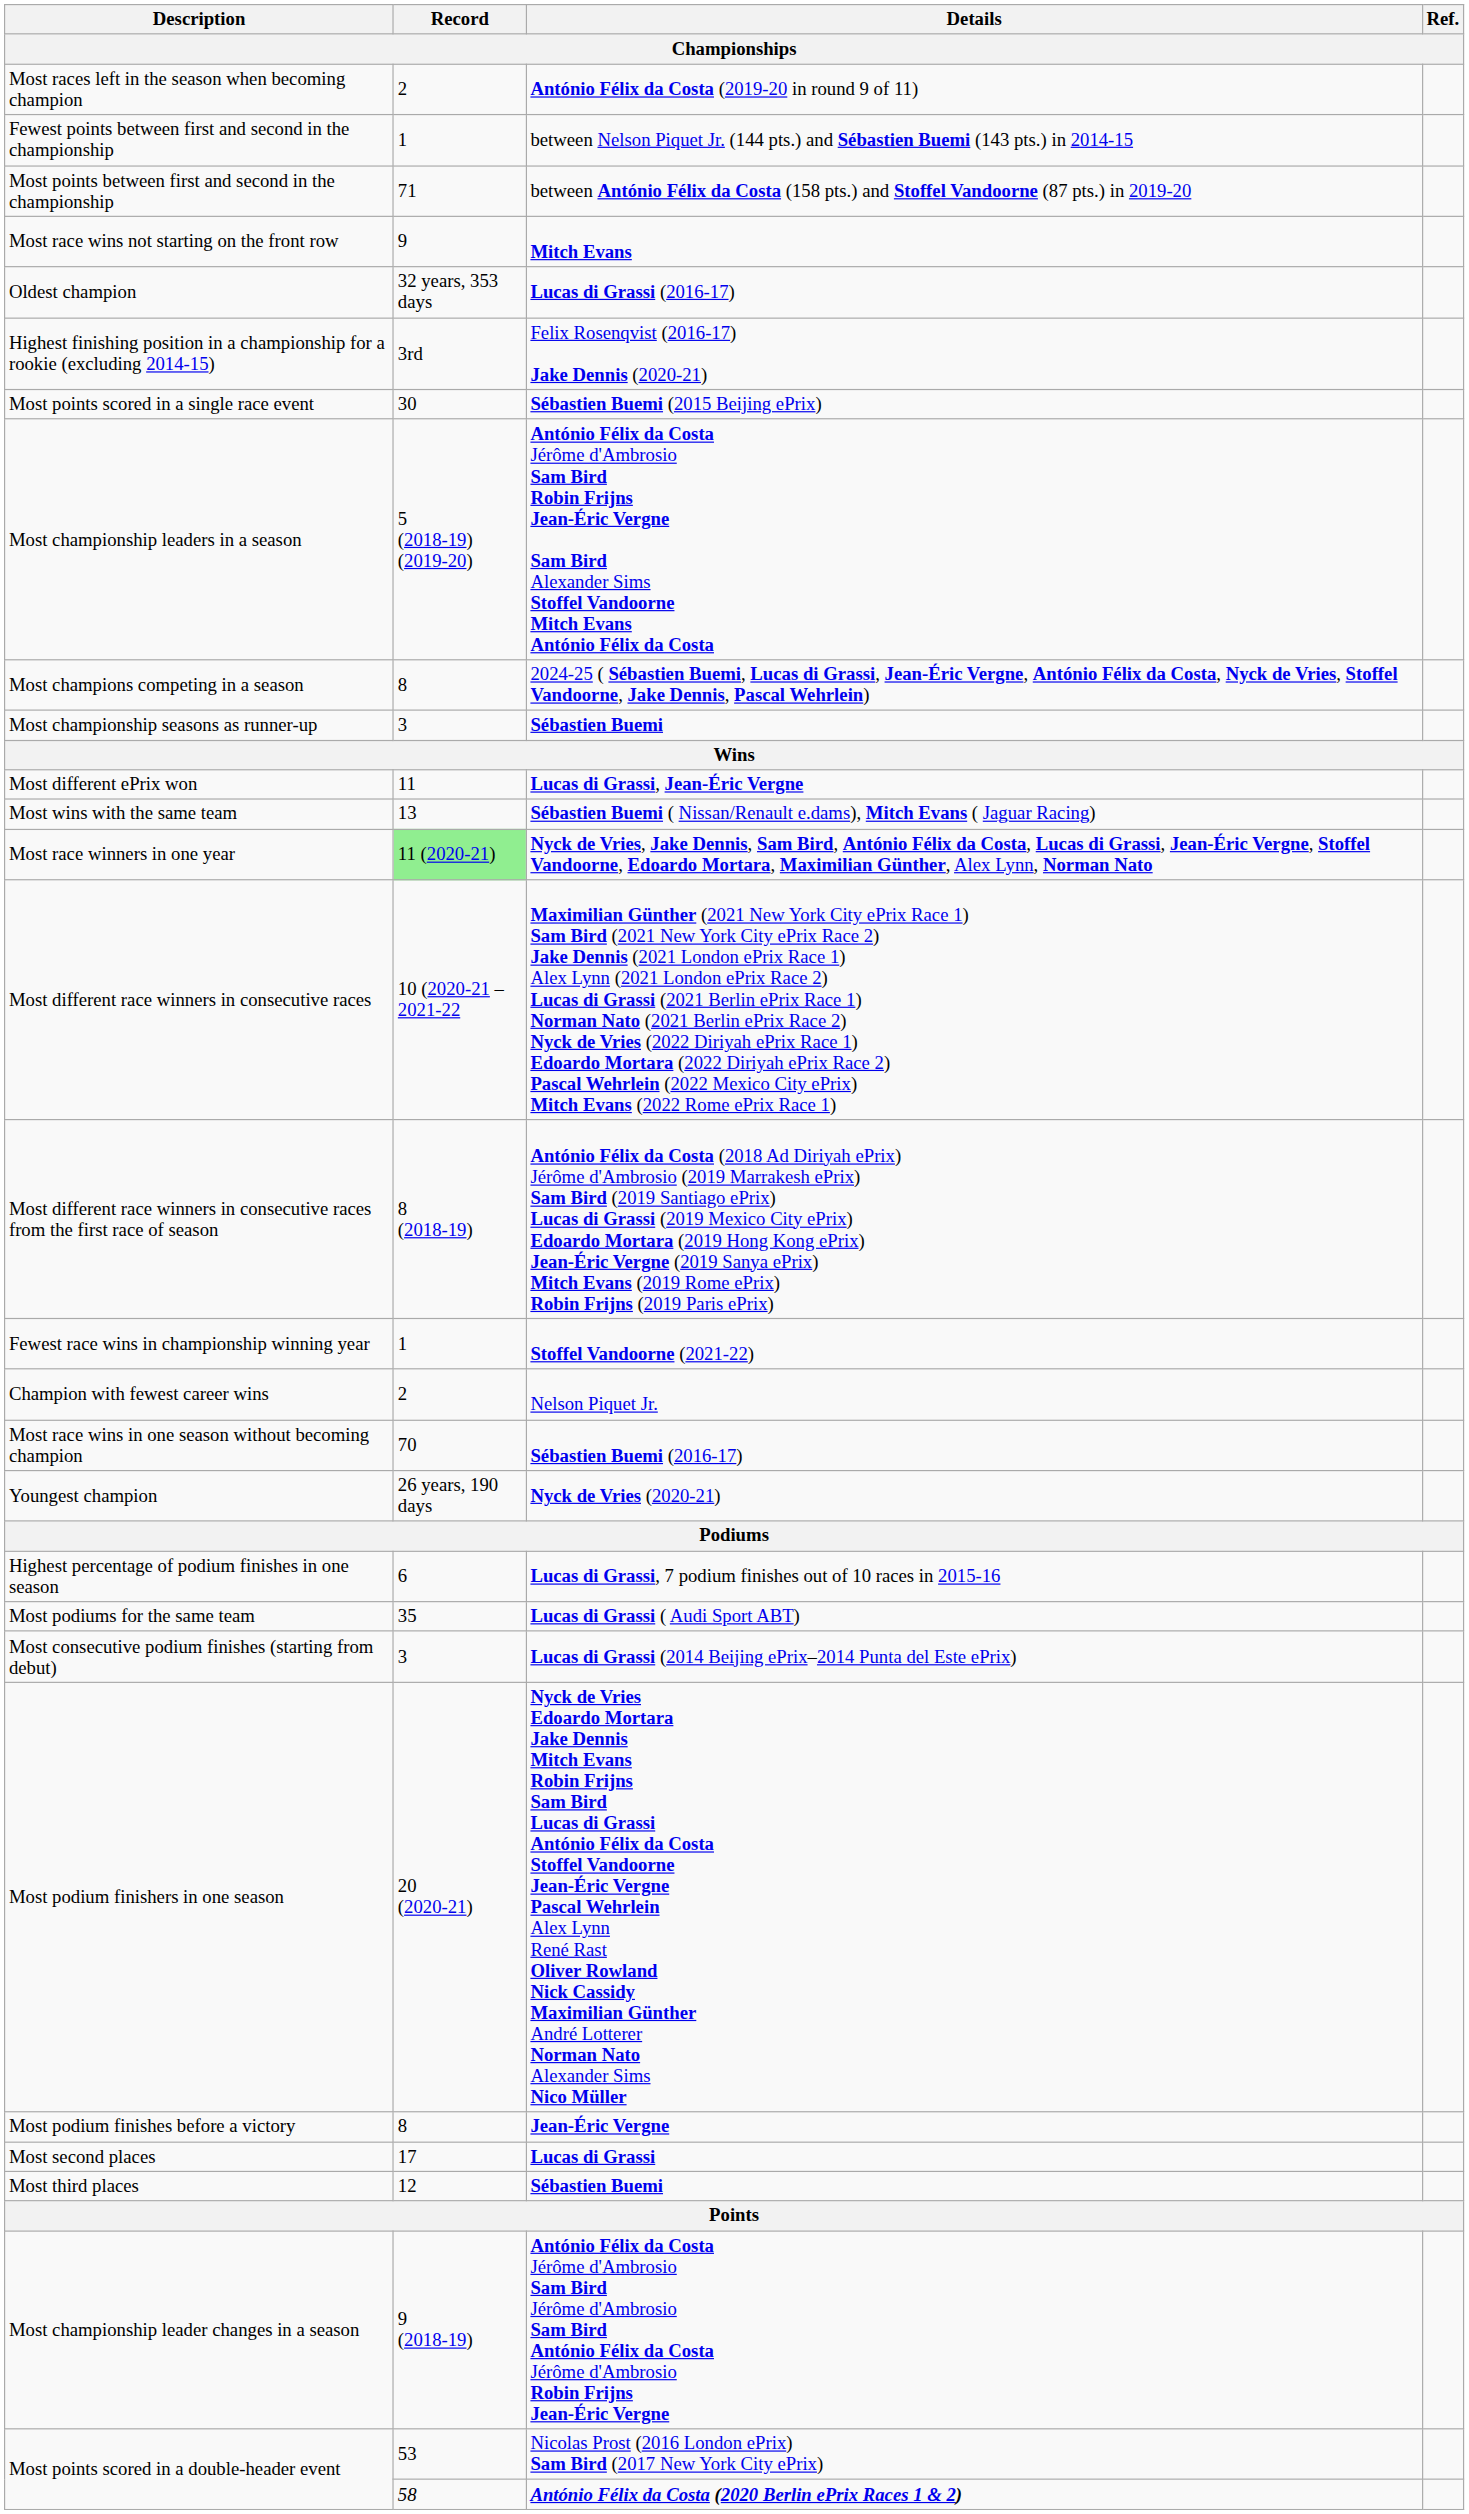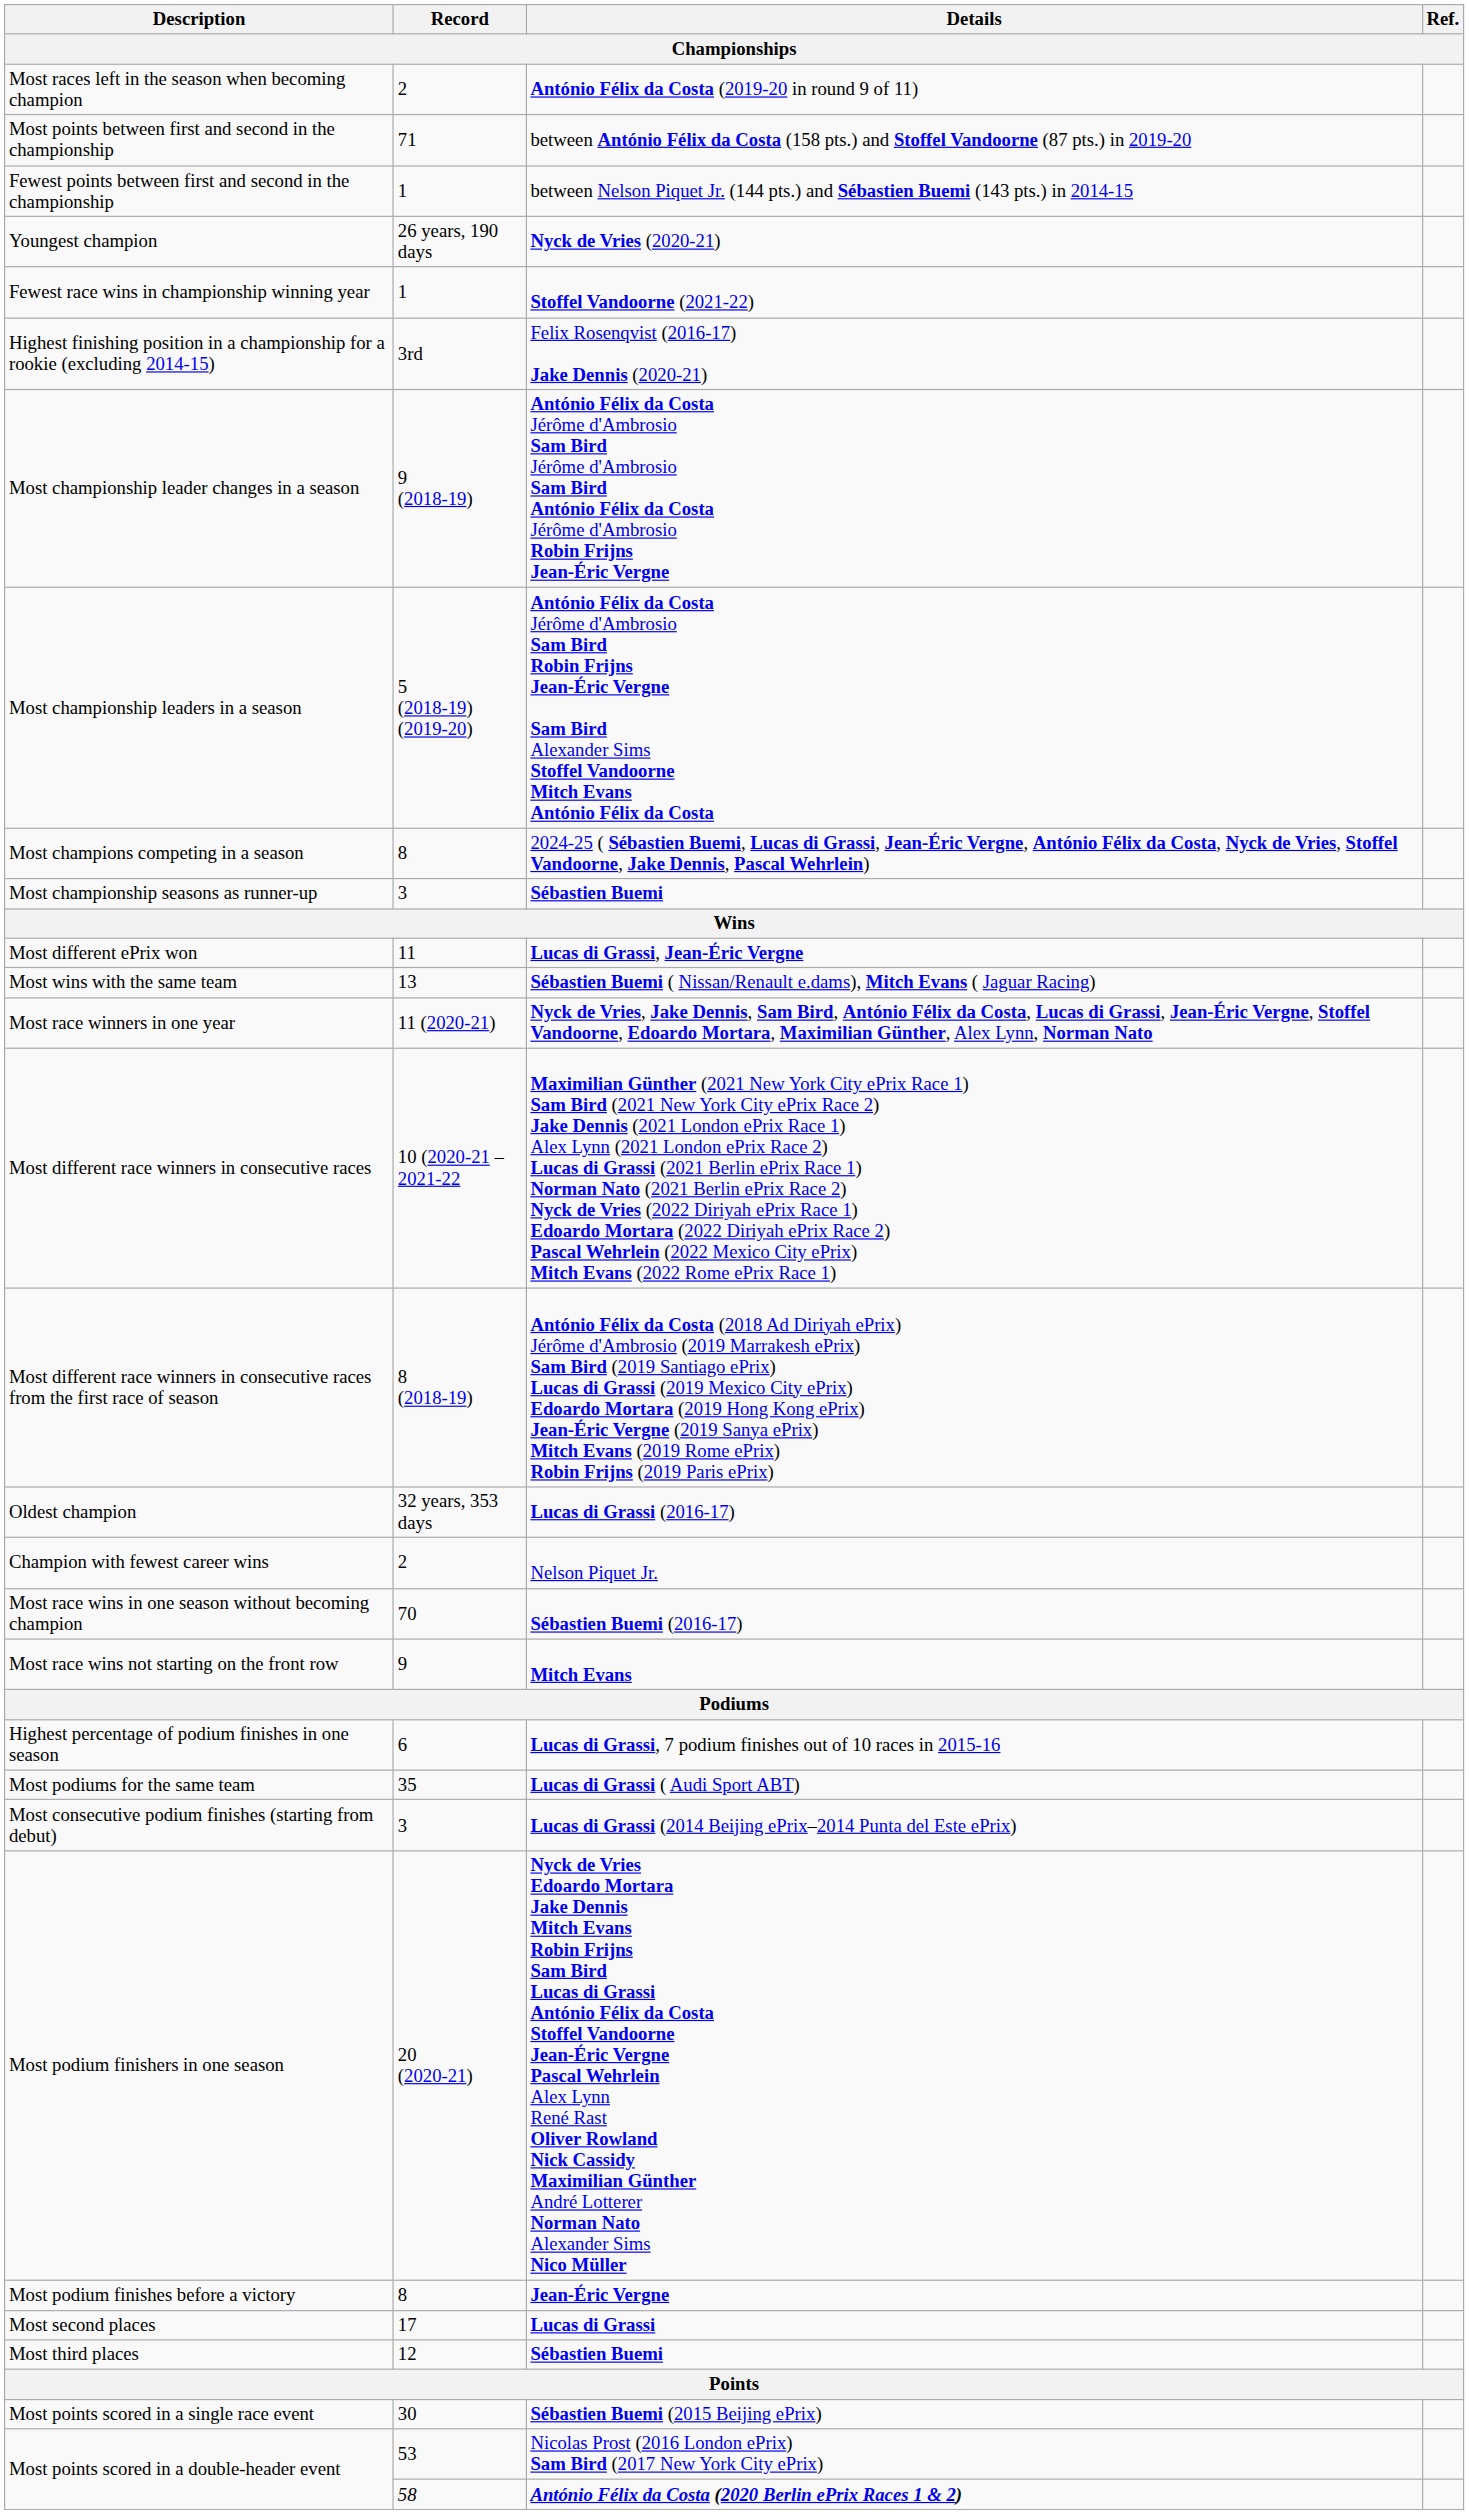rows swapped: Most points between first and second in the championship <-> Fewest points between first and second in the championship
rows swapped: Youngest champion <-> Most race wins not starting on the front row
rows swapped: Oldest champion <-> Fewest race wins in championship winning year
rows swapped: Most championship leader changes in a season <-> Most points scored in a single race event
Most race winners in one year | Record: lightgreen background -> no background
